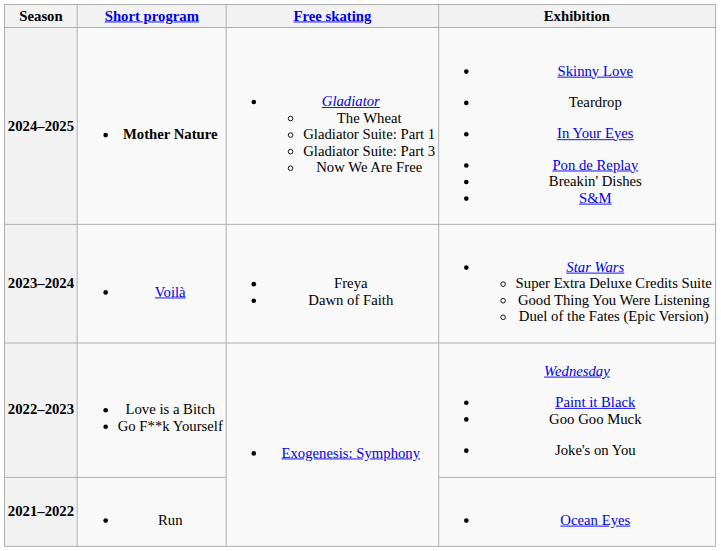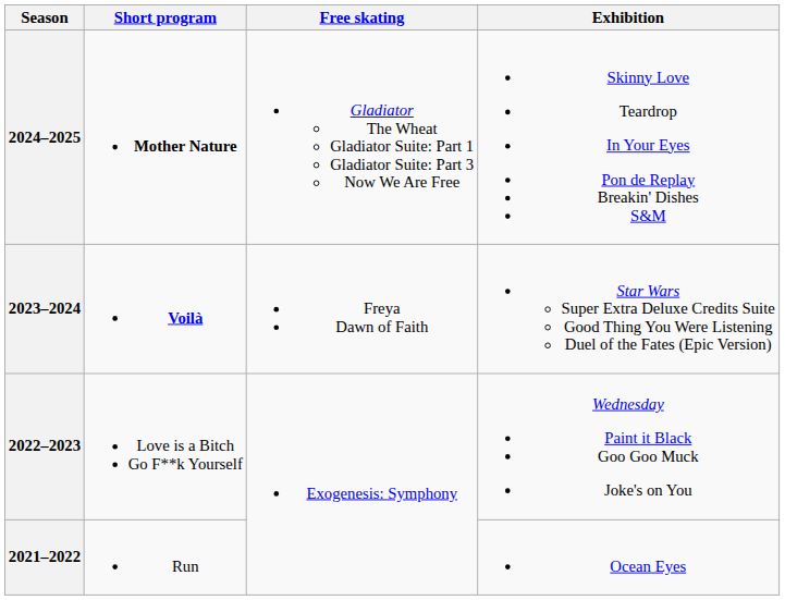2023–2024 | Short program: normal -> bold
